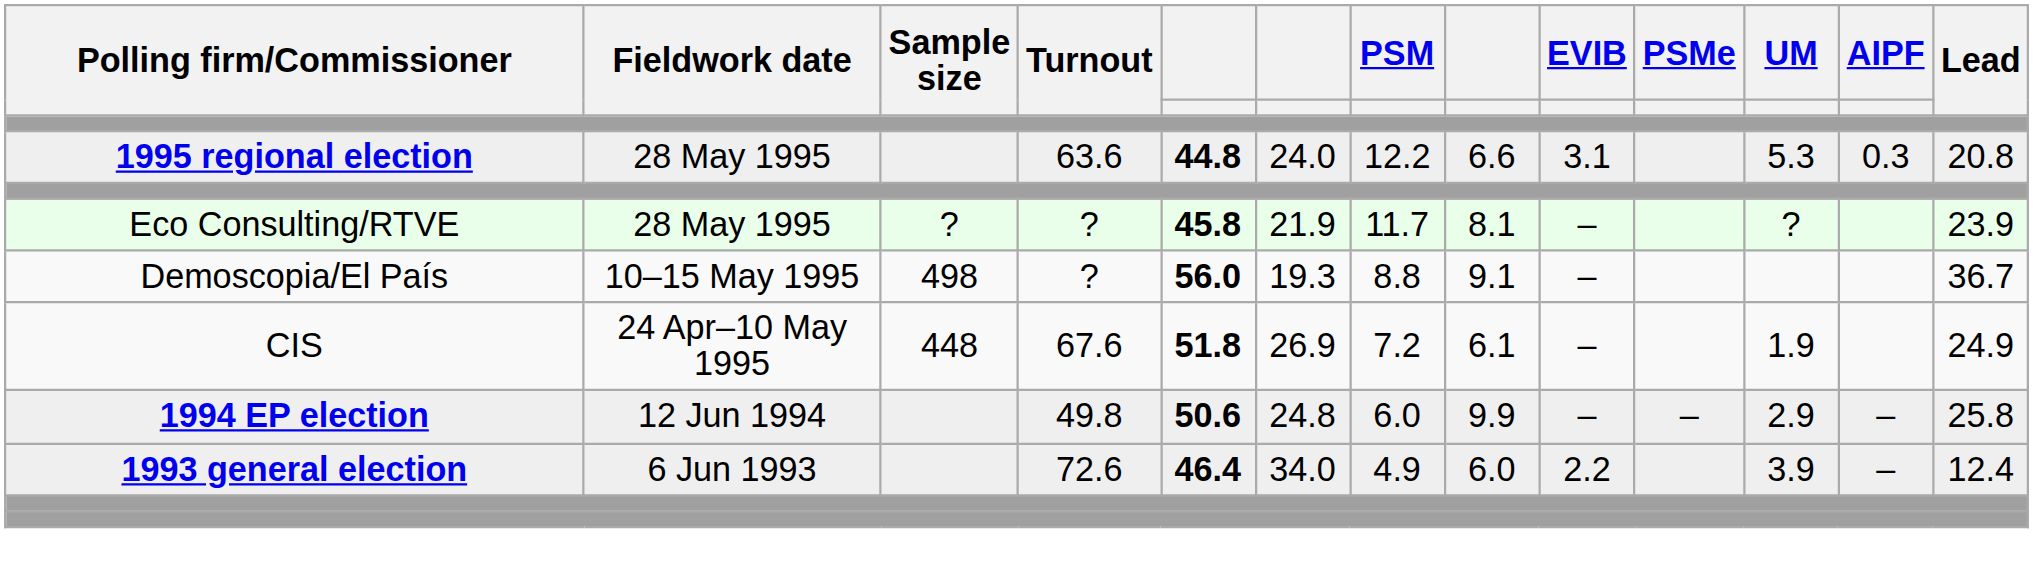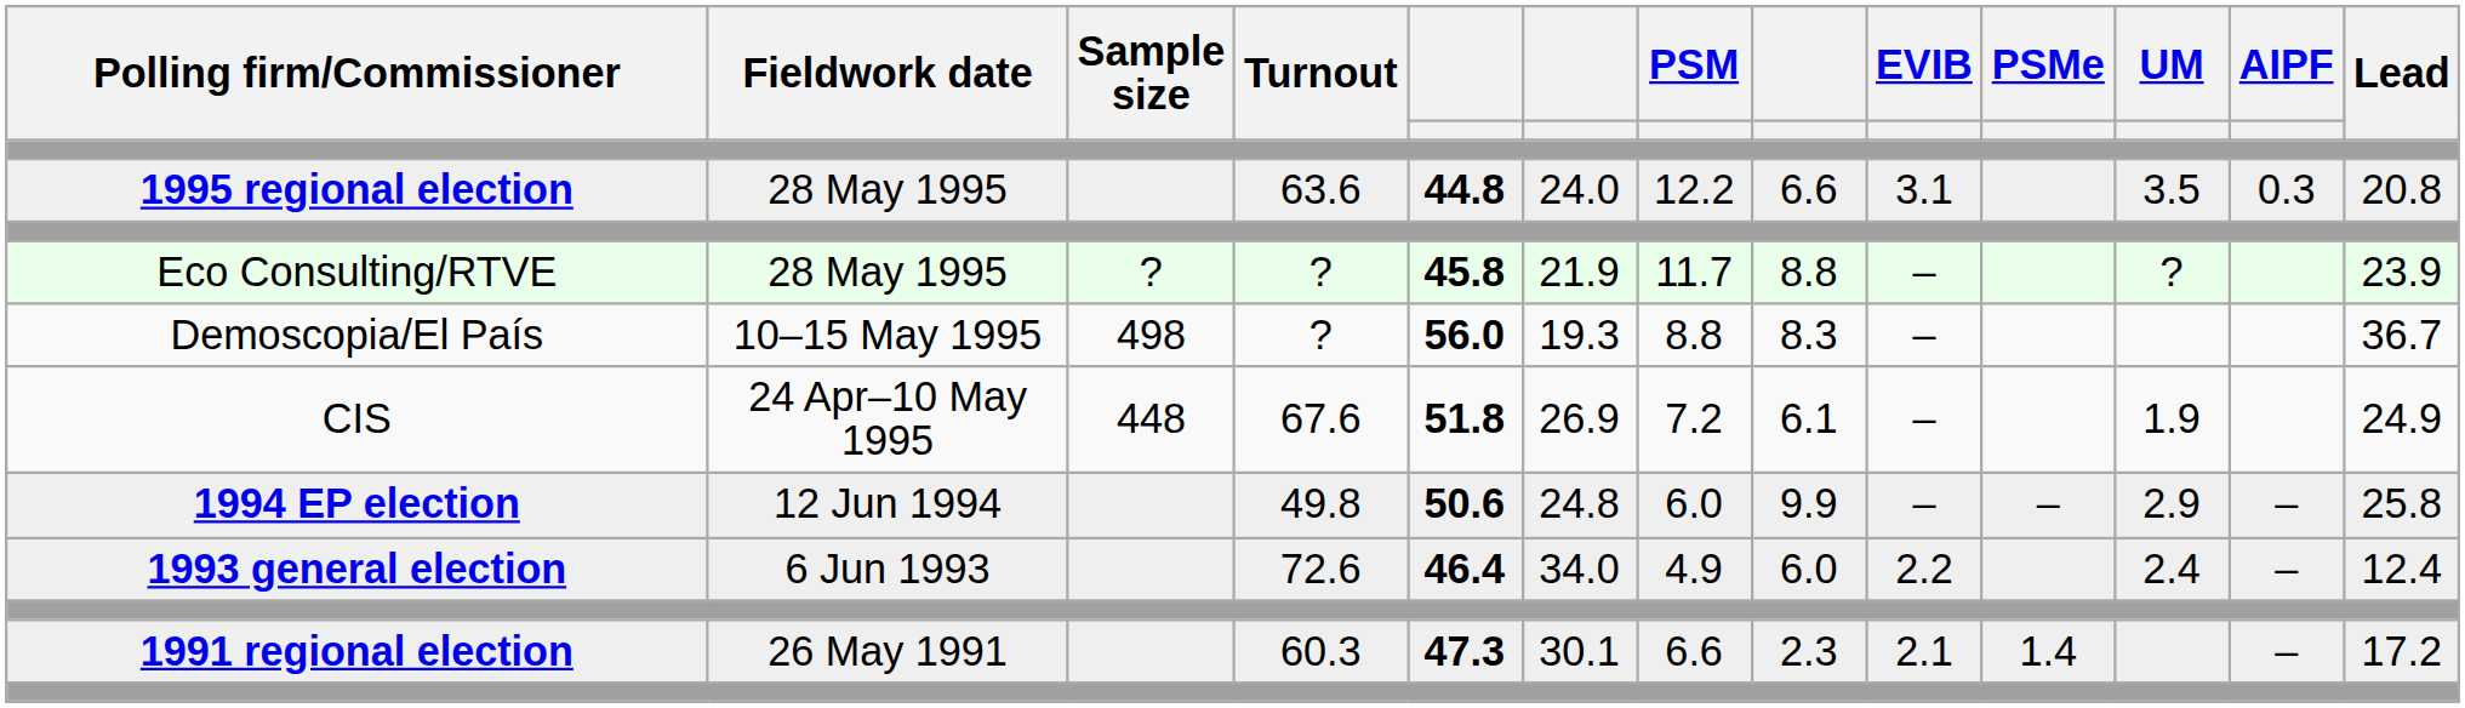1995 regional election | UM: 5.3 -> 3.5
Eco Consulting/RTVE | column 8: 8.1 -> 8.8
Demoscopia/El País | column 8: 9.1 -> 8.3
1993 general election | UM: 3.9 -> 2.4
+ row: 1991 regional election | 26 May 1991 | 60.3 | 47.3 | 30.1 | 6.6 | 2.3 | 2.1 | 1.4 | – | 17.2
